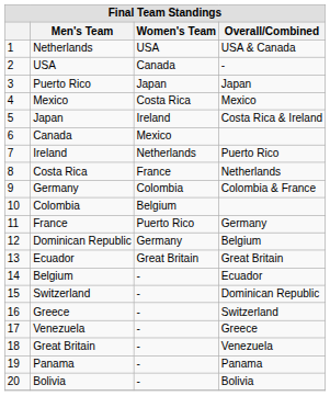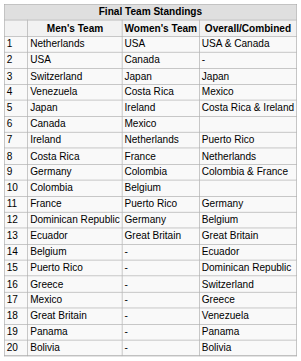row 5 | Men's Team: Puerto Rico -> Switzerland
row 6 | Men's Team: Mexico -> Venezuela
row 17 | Men's Team: Switzerland -> Puerto Rico
row 19 | Men's Team: Venezuela -> Mexico
